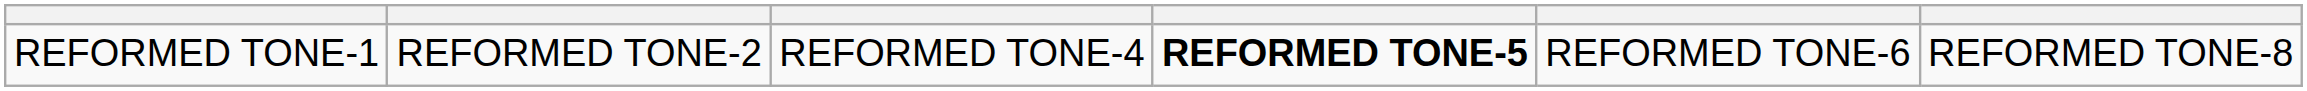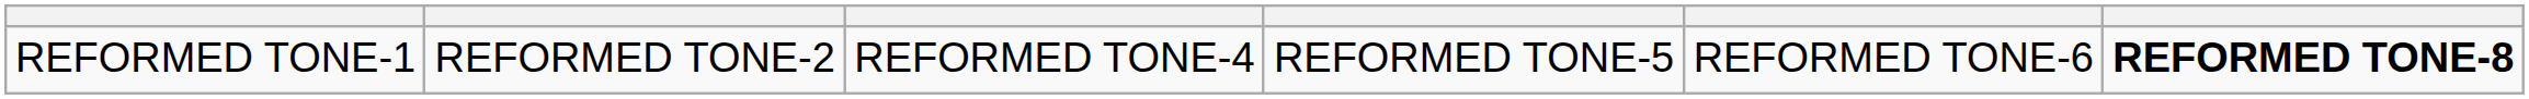REFORMED TONE-1 | column 4: bold -> normal
REFORMED TONE-1 | column 6: normal -> bold
